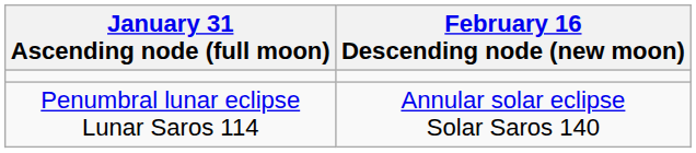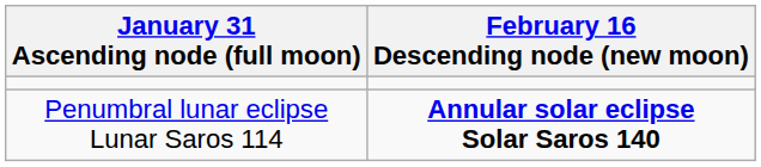Penumbral lunar eclipse Lunar Saros 114 | February 16 Descending node (new moon): normal -> bold
